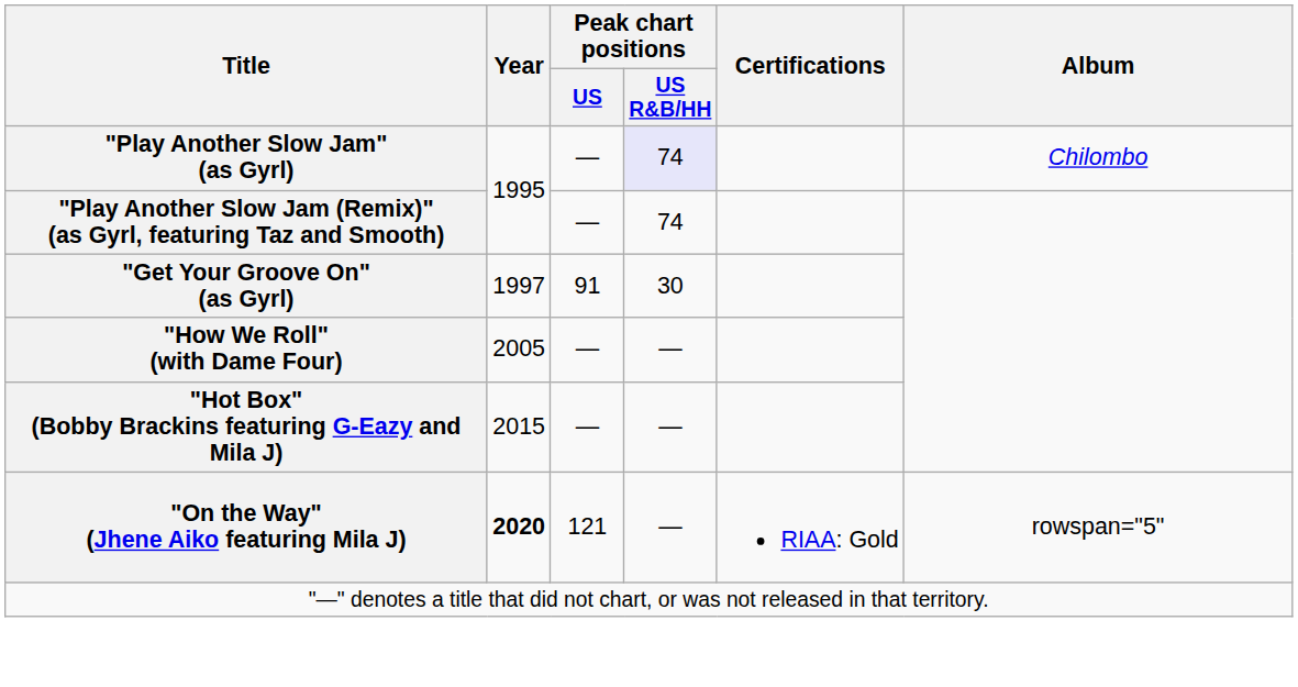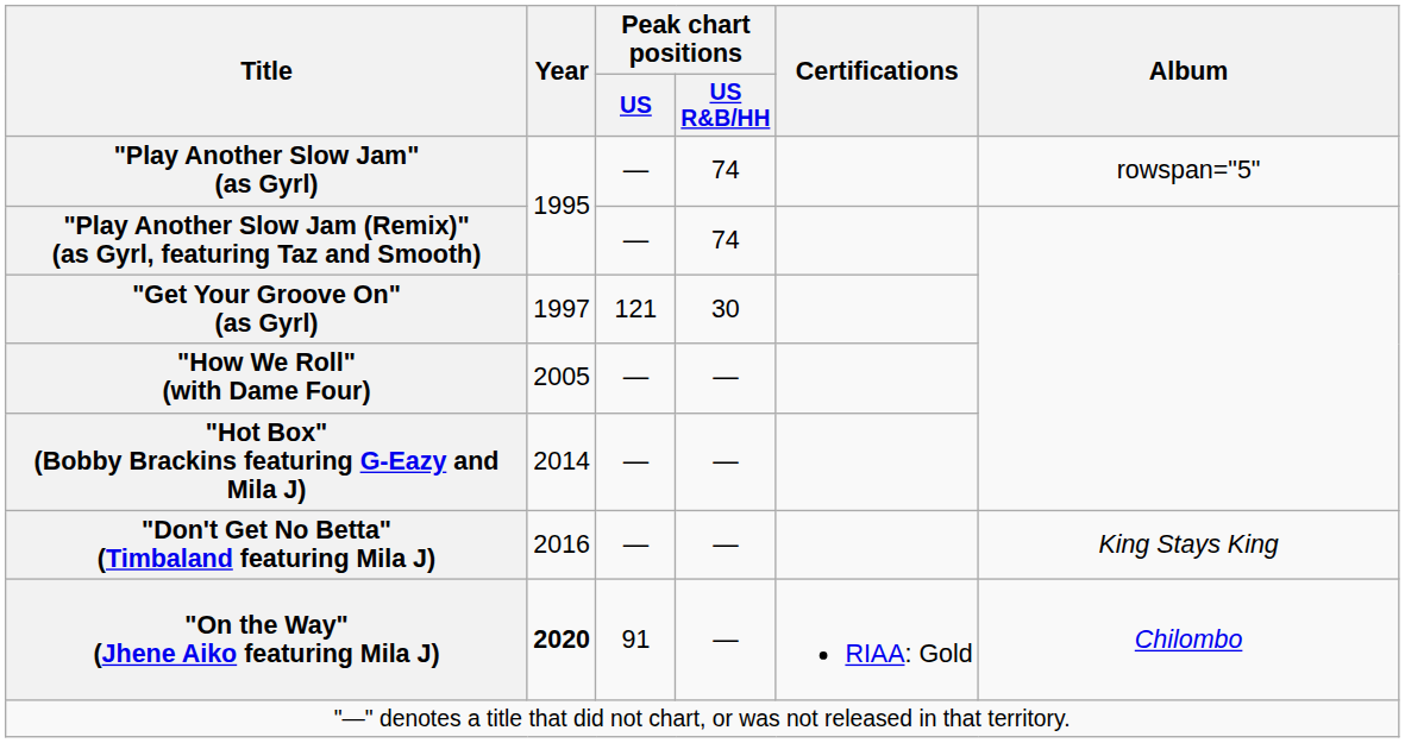"Play Another Slow Jam" (as Gyrl) | Peak chart positions / US R&B/HH: lavender background -> no background
"Play Another Slow Jam" (as Gyrl) | Album: Chilombo -> rowspan="5"
"Get Your Groove On" (as Gyrl) | Peak chart positions / US: 91 -> 121
"Hot Box" (Bobby Brackins featuring G-Eazy and Mila J) | Year: 2015 -> 2014
+ row: "Don't Get No Betta" (Timbaland featuring Mila J) | 2016 | — | — | King Stays King
"On the Way" (Jhene Aiko featuring Mila J) | Peak chart positions / US: 121 -> 91
"On the Way" (Jhene Aiko featuring Mila J) | Album: rowspan="5" -> Chilombo
